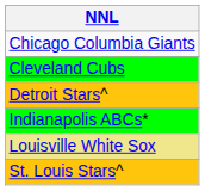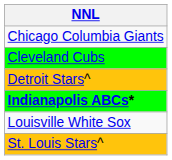row 5 | column 1: normal -> bold
row 6 | column 1: khaki background -> no background
